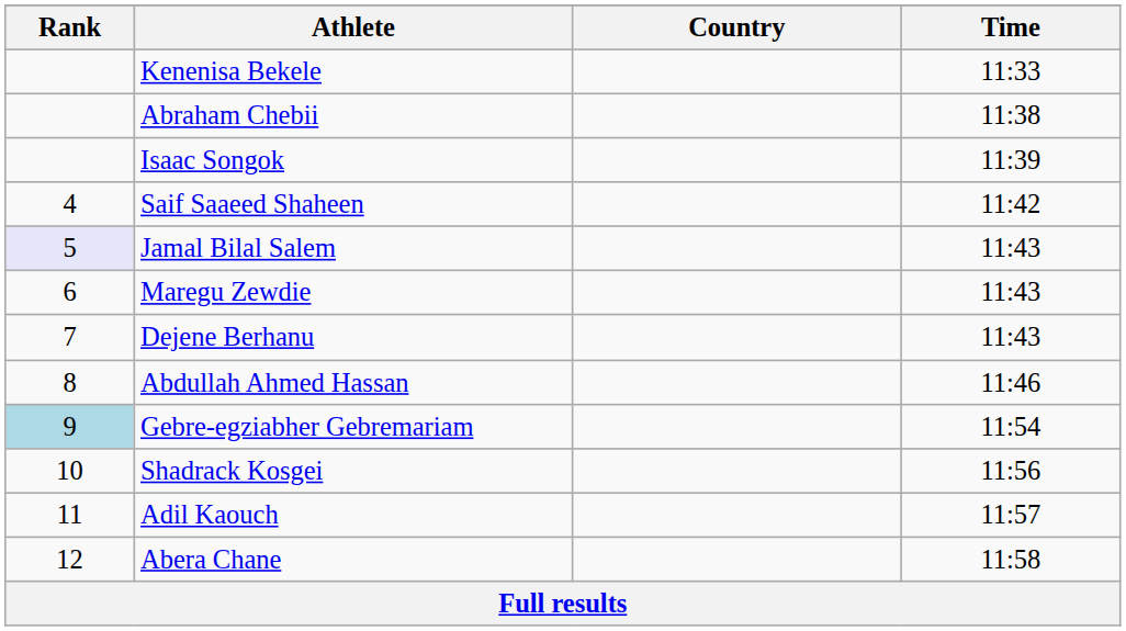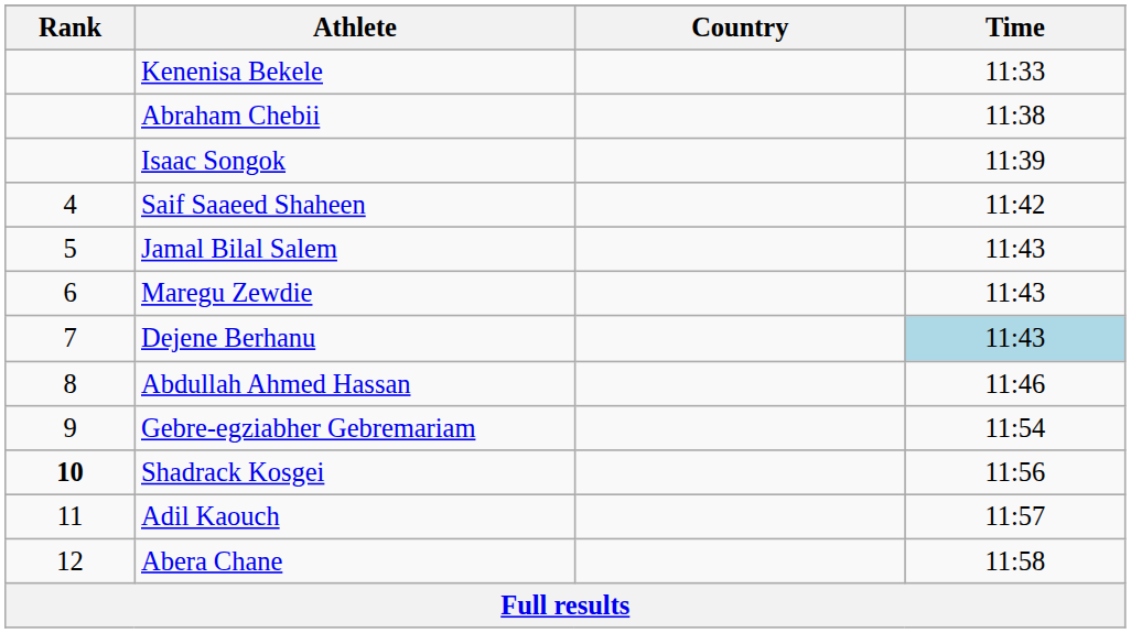Jamal Bilal Salem | Rank: lavender background -> no background
Dejene Berhanu | Time: no background -> lightblue background
Gebre-egziabher Gebremariam | Rank: lightblue background -> no background
Shadrack Kosgei | Rank: normal -> bold
